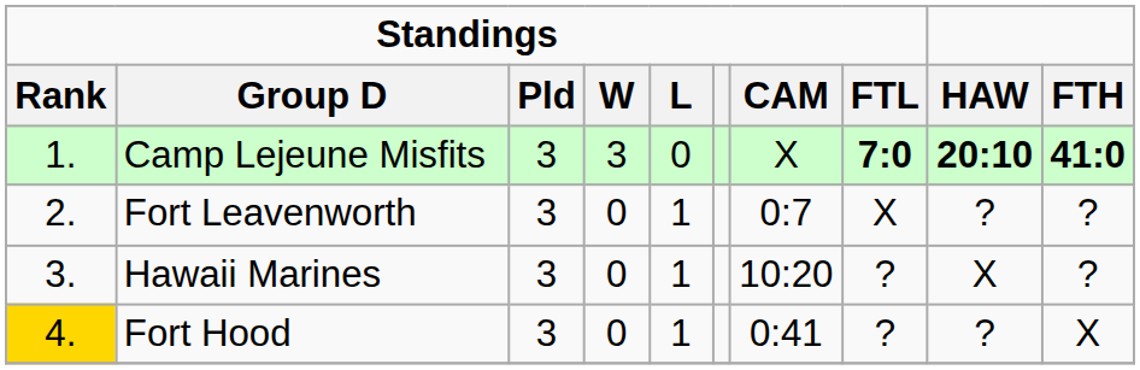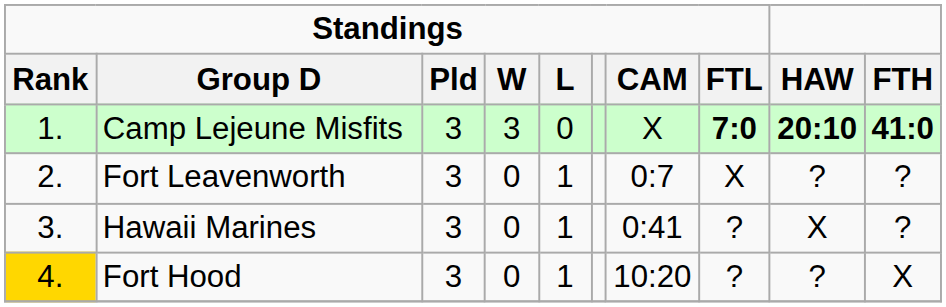Hawaii Marines | Standings / CAM: 10:20 -> 0:41
Fort Hood | Standings / CAM: 0:41 -> 10:20
